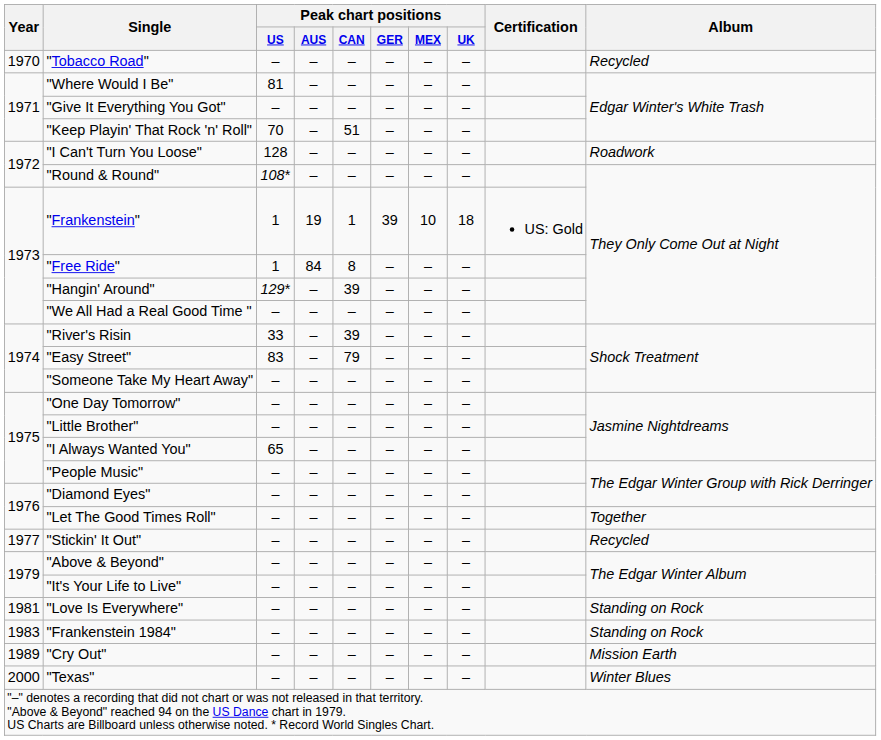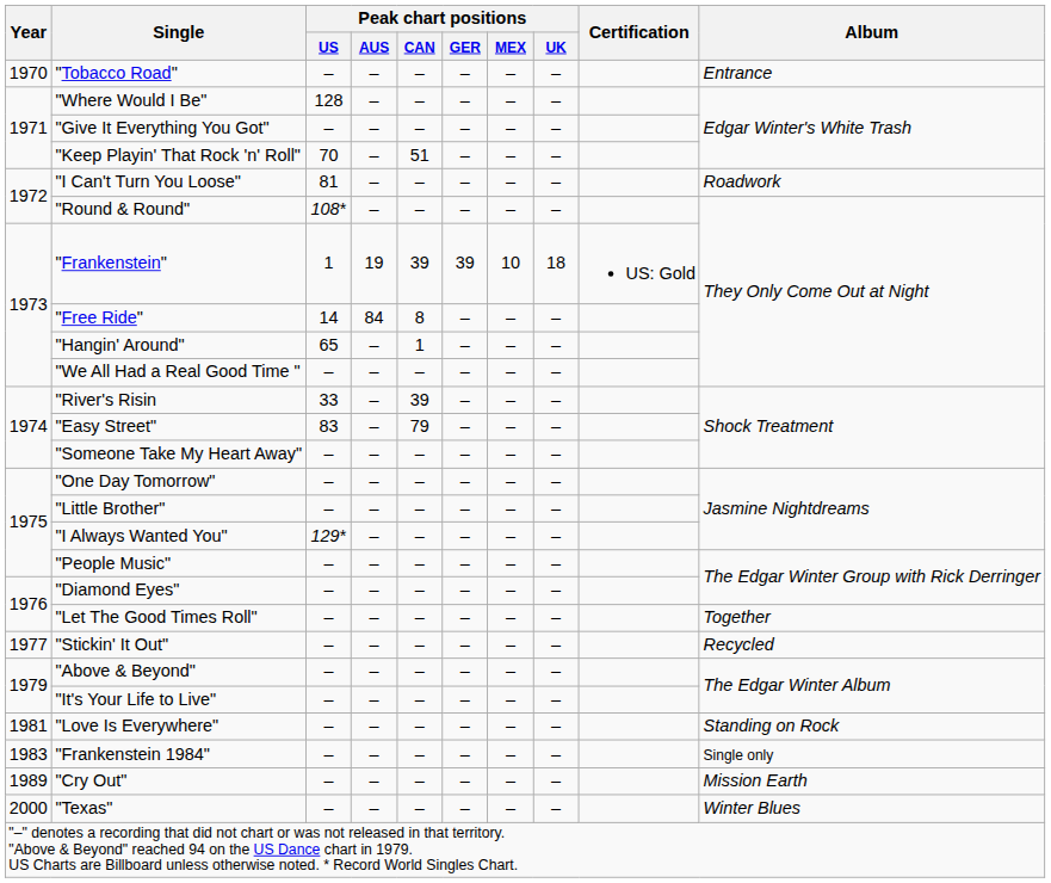"Tobacco Road" | Album: Recycled -> Entrance
"Where Would I Be" | Peak chart positions / US: 81 -> 128
"I Can't Turn You Loose" | Peak chart positions / US: 128 -> 81
"Frankenstein" | Peak chart positions / CAN: 1 -> 39
"Free Ride" | Peak chart positions / US: 1 -> 14
"Hangin' Around" | Peak chart positions / US: 129* -> 65
"Hangin' Around" | Peak chart positions / CAN: 39 -> 1
"I Always Wanted You" | Peak chart positions / US: 65 -> 129*
"Frankenstein 1984" | Album: Standing on Rock -> Single only
